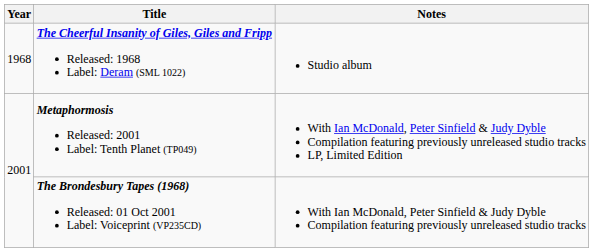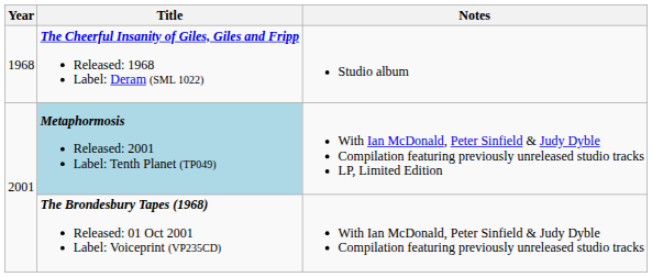Metaphormosis Released: 2001 Label: Tenth Planet (TP049) | Title: no background -> lightblue background
